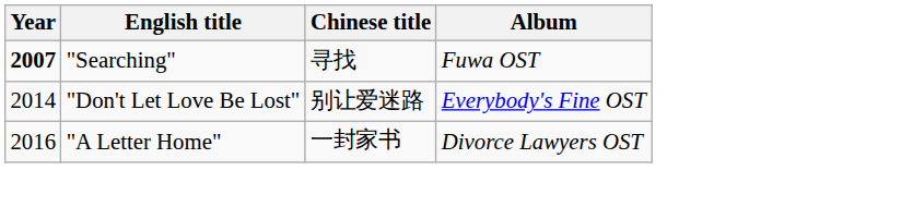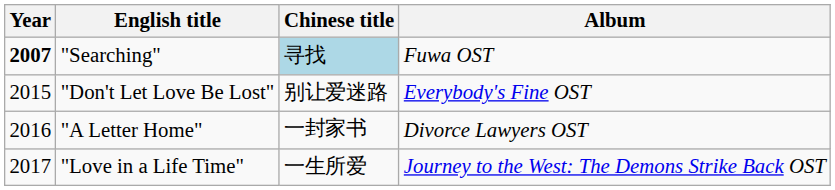"Searching" | Chinese title: no background -> lightblue background
"Don't Let Love Be Lost" | Year: 2014 -> 2015
+ row: 2017 | "Love in a Life Time" | 一生所爱 | Journey to the West: The Demons Strike Back OST
